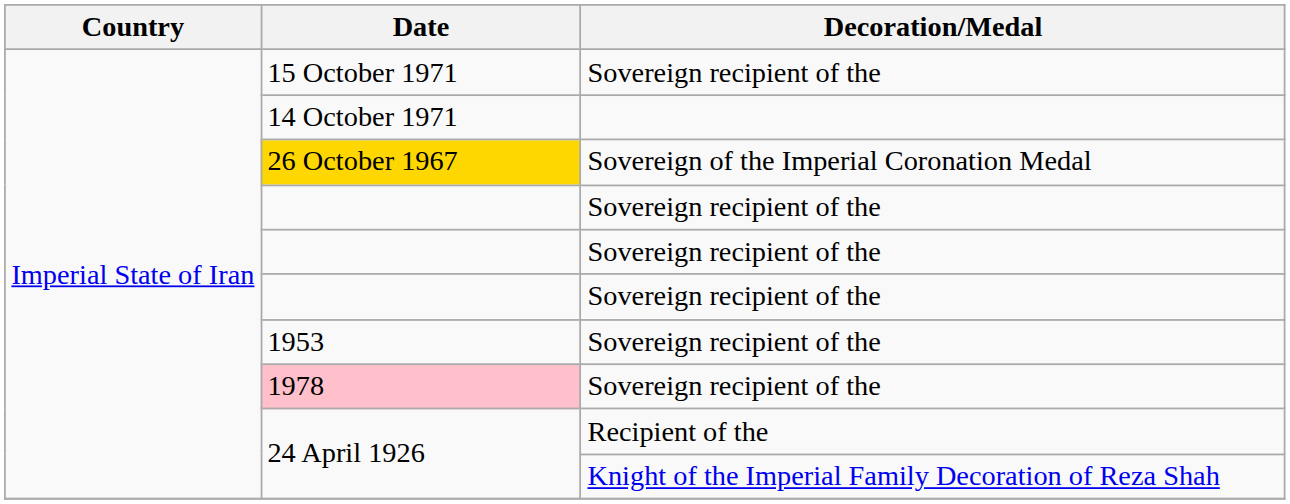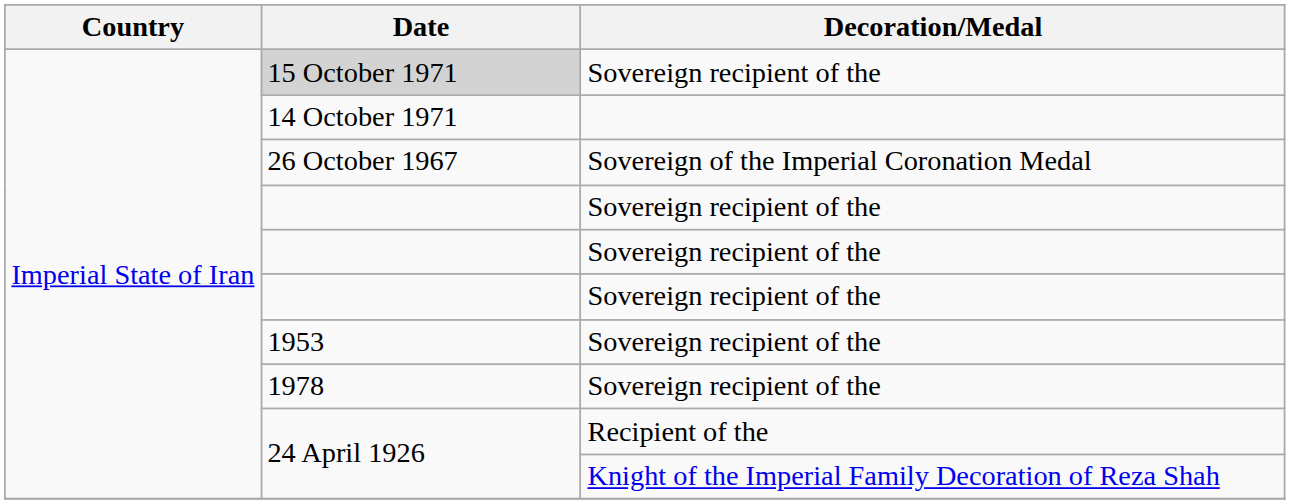15 October 1971 | Date: no background -> lightgrey background
26 October 1967 | Date: gold background -> no background
1978 | Date: pink background -> no background
